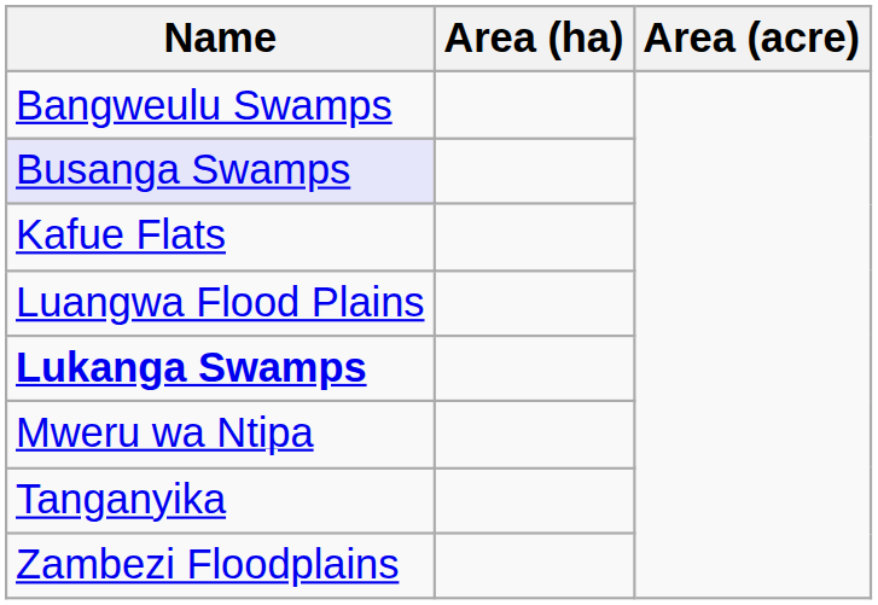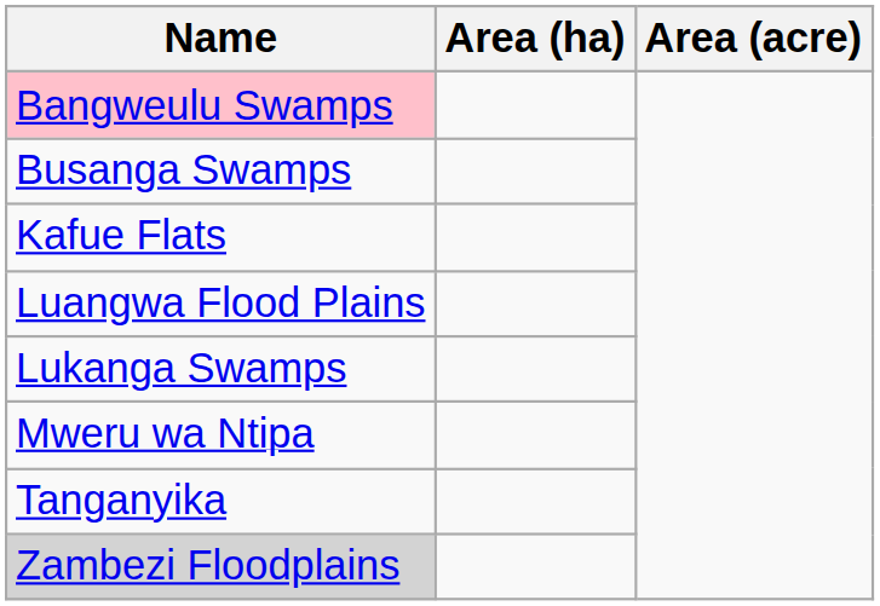Bangweulu Swamps | Name: no background -> pink background
Busanga Swamps | Name: lavender background -> no background
Lukanga Swamps | Name: bold -> normal
Zambezi Floodplains | Name: no background -> lightgrey background
